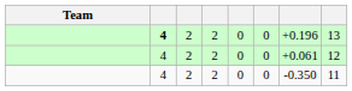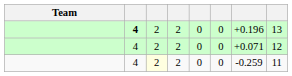row 3 | column 7: +0.061 -> +0.071
row 4 | column 3: no background -> lightyellow background
row 4 | column 7: -0.350 -> -0.259
